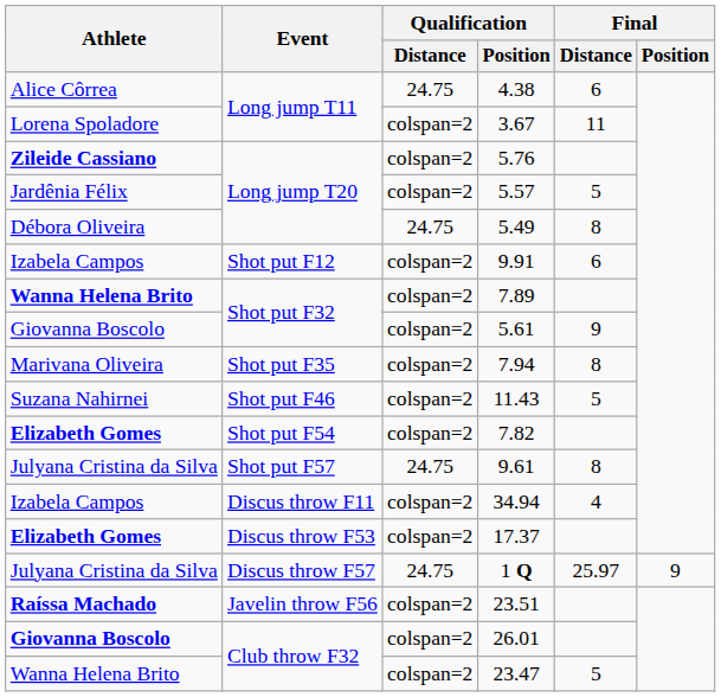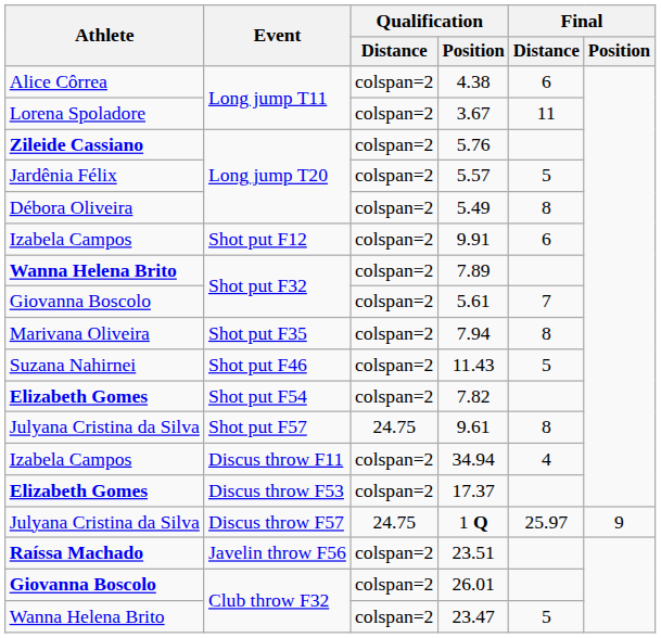4.38 | Qualification / Distance: 24.75 -> colspan=2
5.49 | Qualification / Distance: 24.75 -> colspan=2
5.61 | Final / Distance: 9 -> 7
